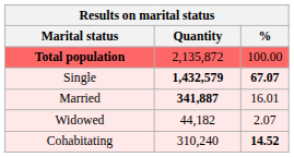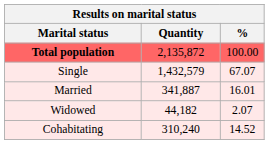Single | Quantity: bold -> normal
Single | %: bold -> normal
Married | Quantity: bold -> normal
Cohabitating | %: bold -> normal
